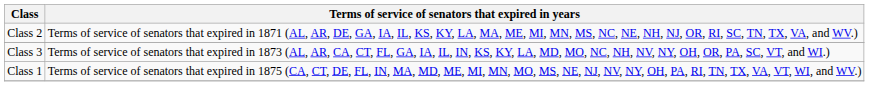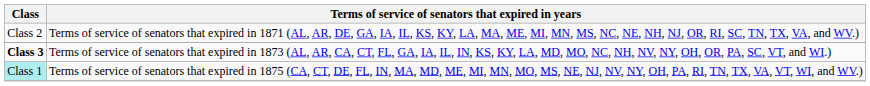Class 3 | Class: normal -> bold
Class 1 | Class: no background -> paleturquoise background
